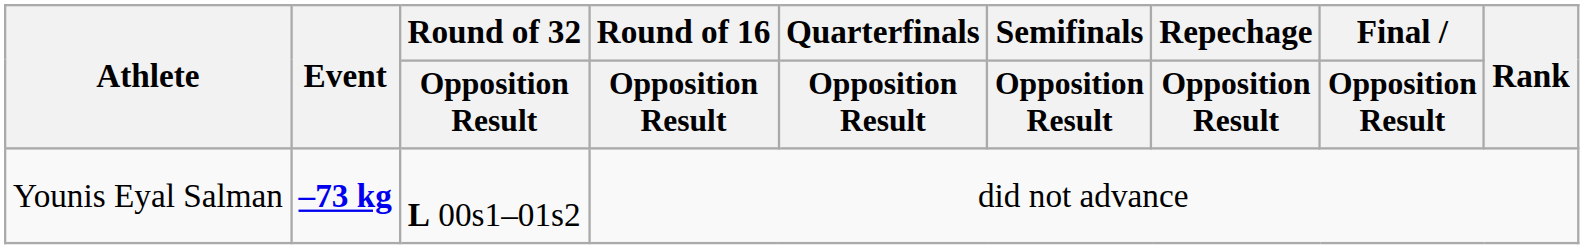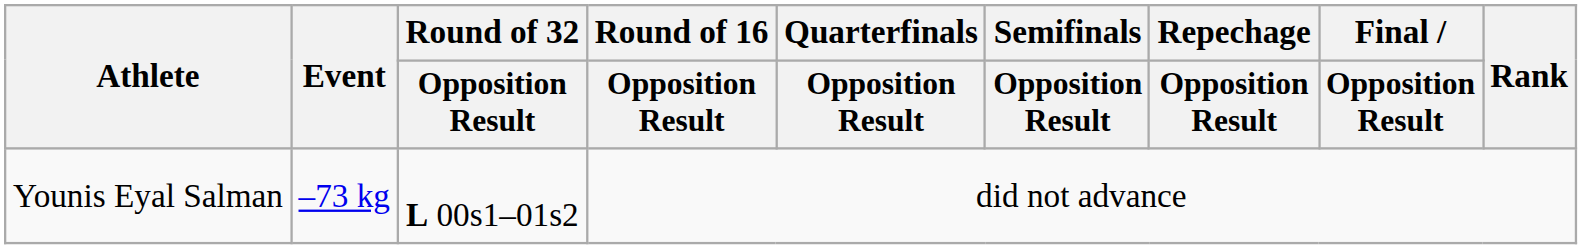Younis Eyal Salman | Event: bold -> normal
